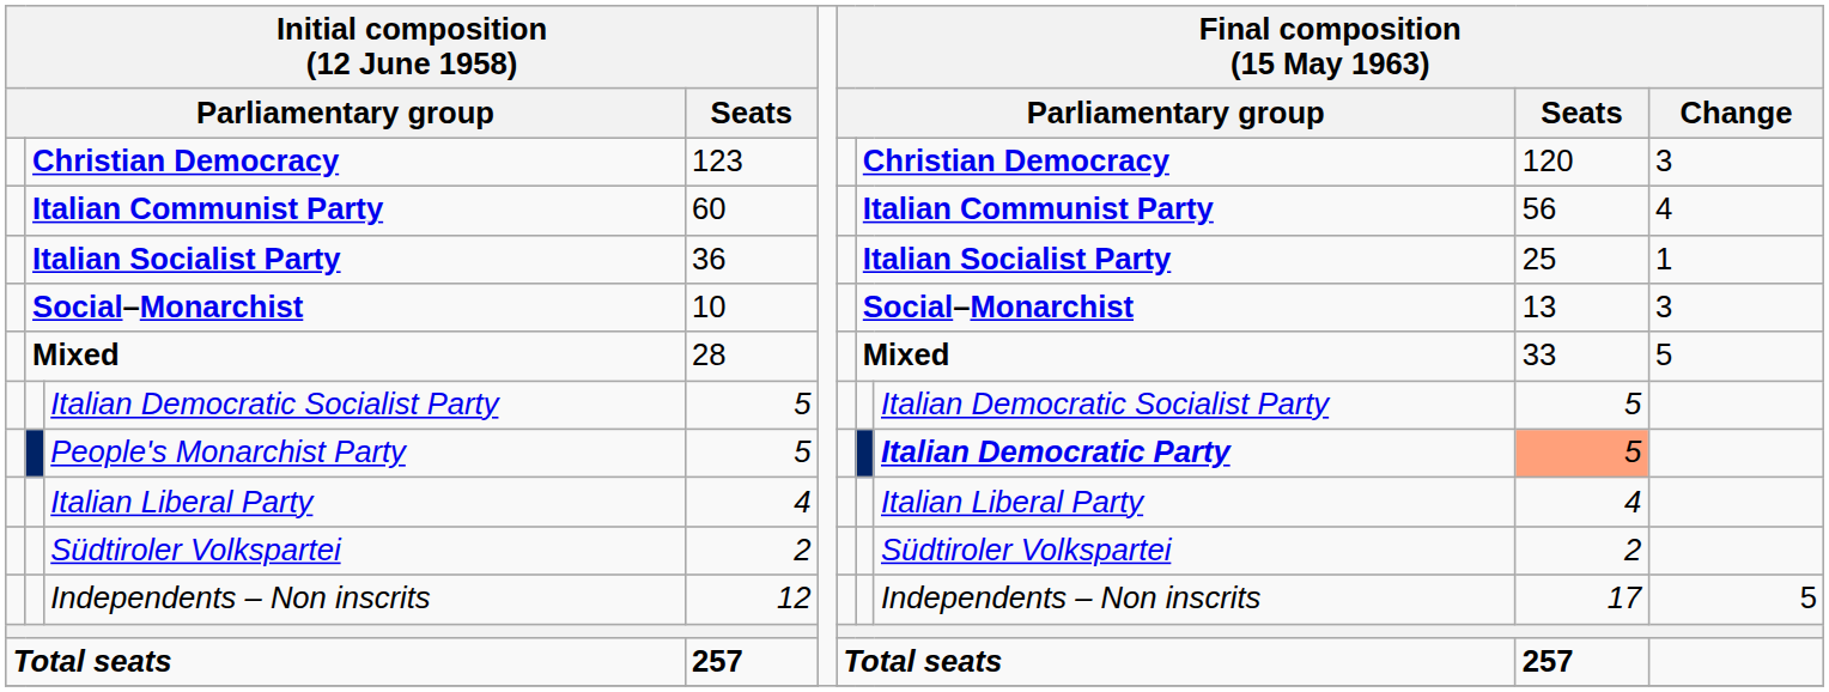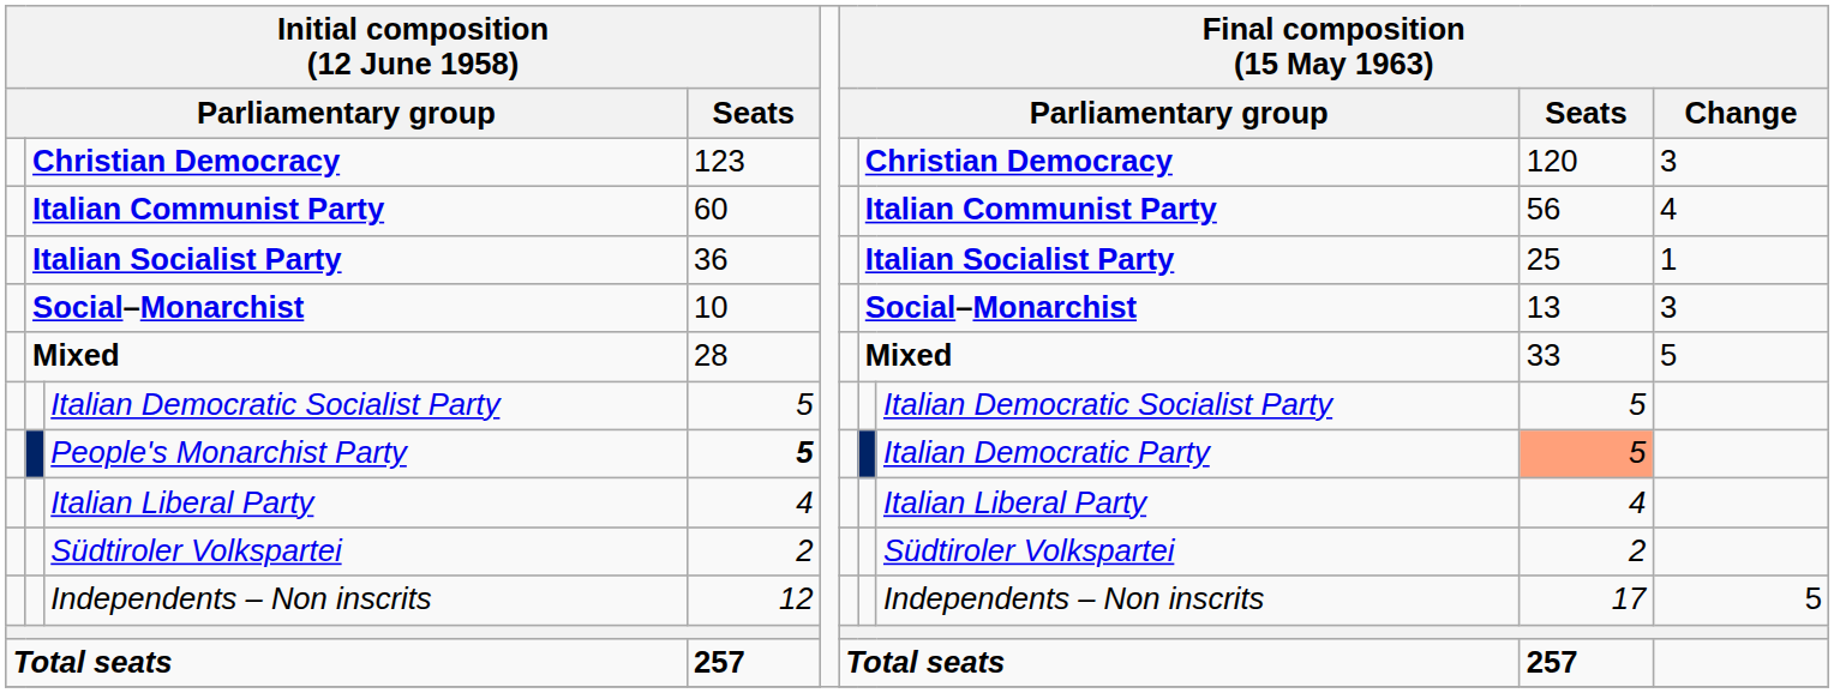People's Monarchist Party | Initial composition (12 June 1958) / Seats: normal -> bold
People's Monarchist Party | column 8: bold -> normal
